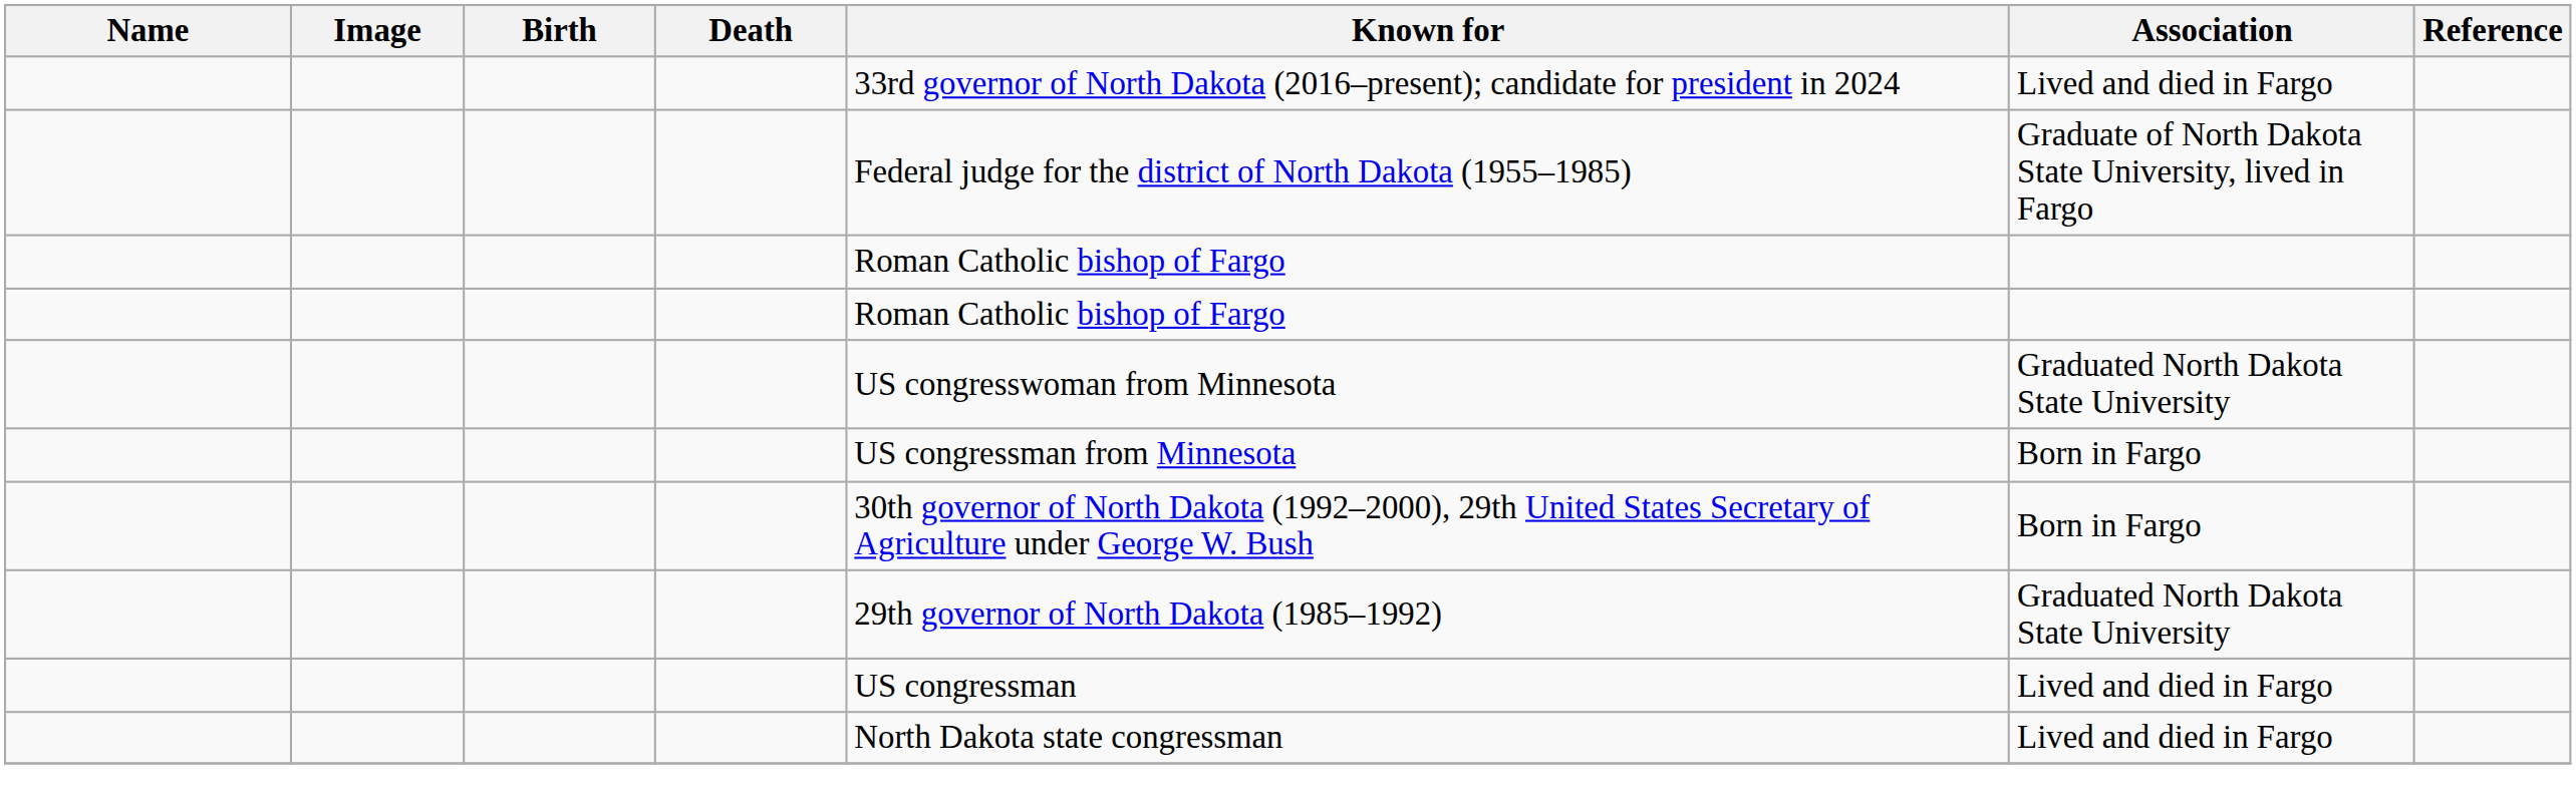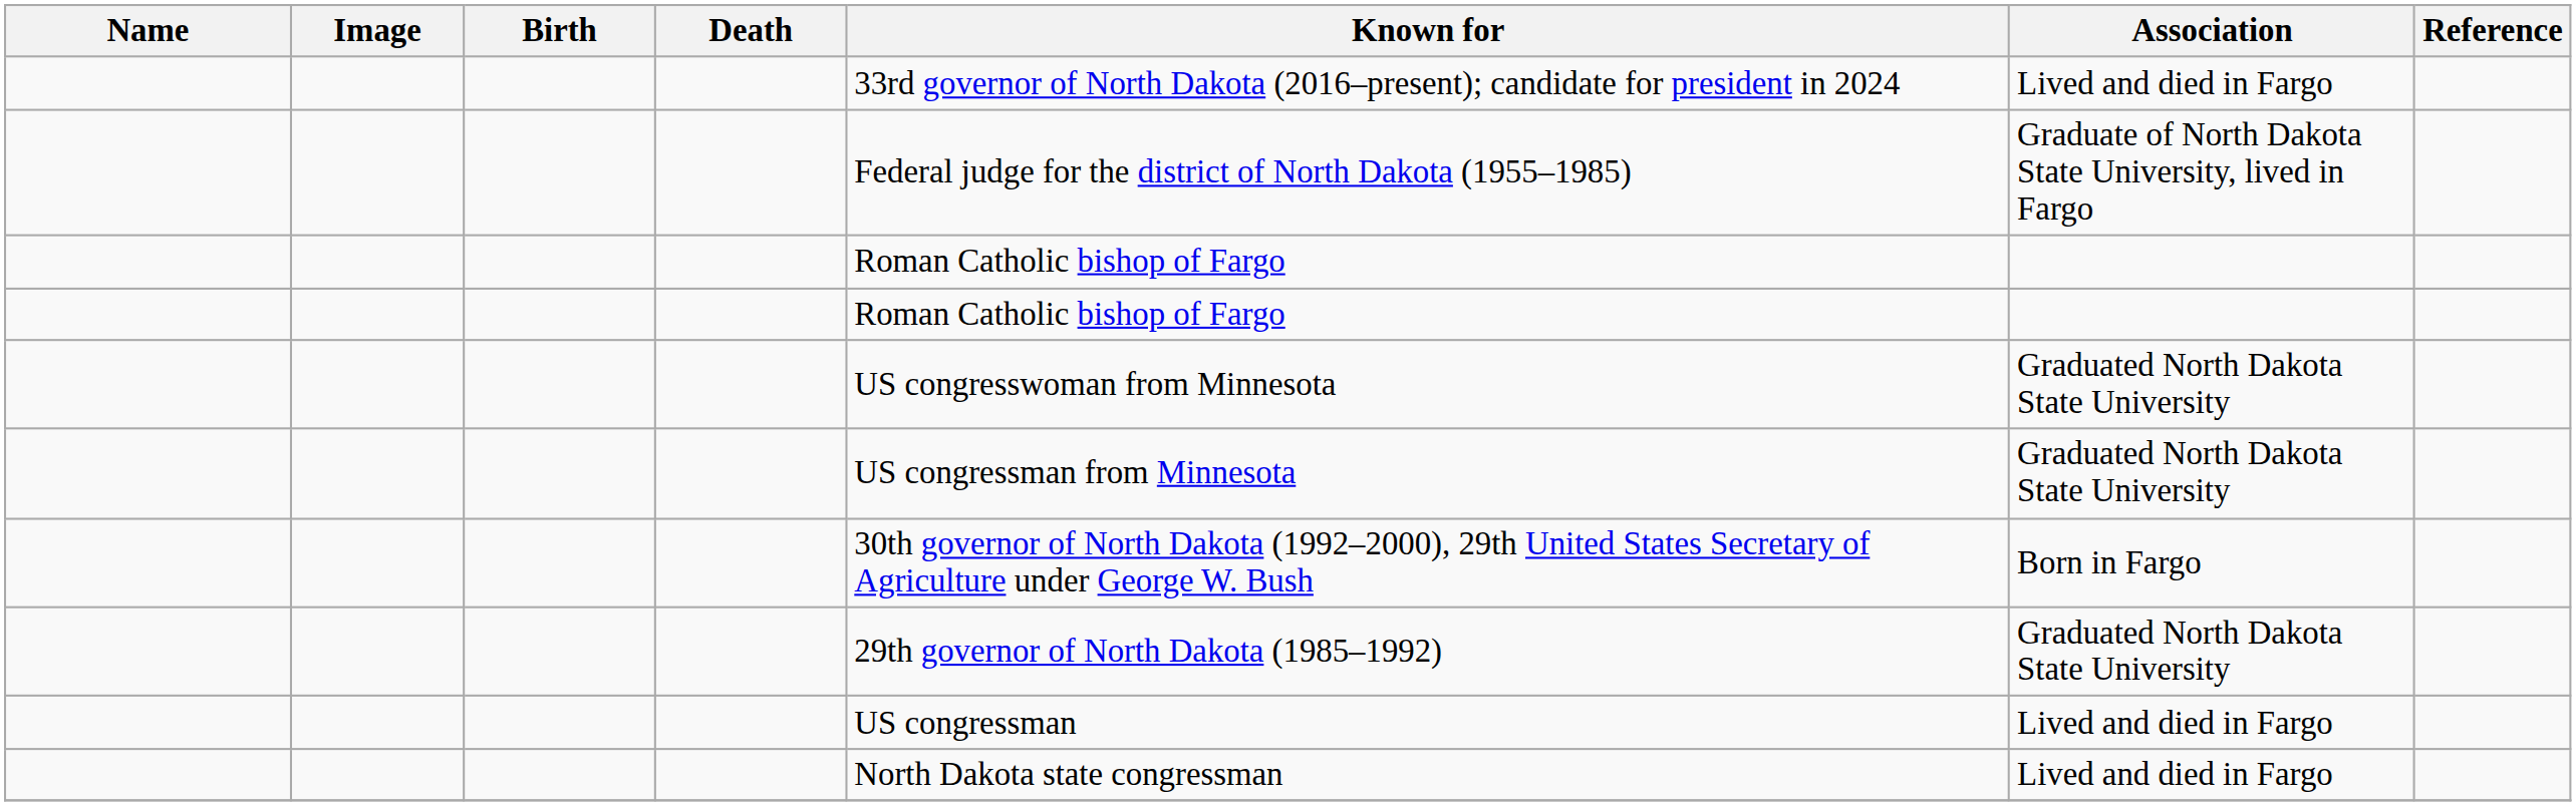row 7 | Association: Born in Fargo -> Graduated North Dakota State University
